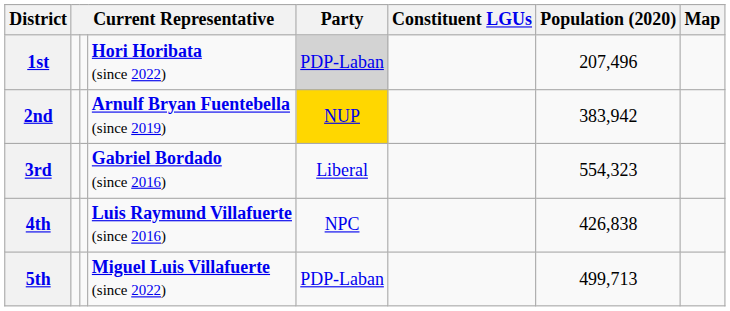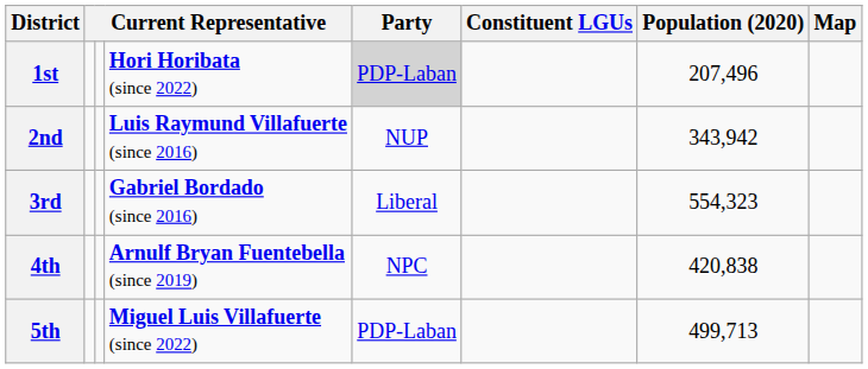2nd | column 4: Arnulf Bryan Fuentebella (since 2019) -> Luis Raymund Villafuerte (since 2016)
2nd | Party: gold background -> no background
2nd | Population (2020): 383,942 -> 343,942
4th | column 4: Luis Raymund Villafuerte (since 2016) -> Arnulf Bryan Fuentebella (since 2019)
4th | Population (2020): 426,838 -> 420,838
